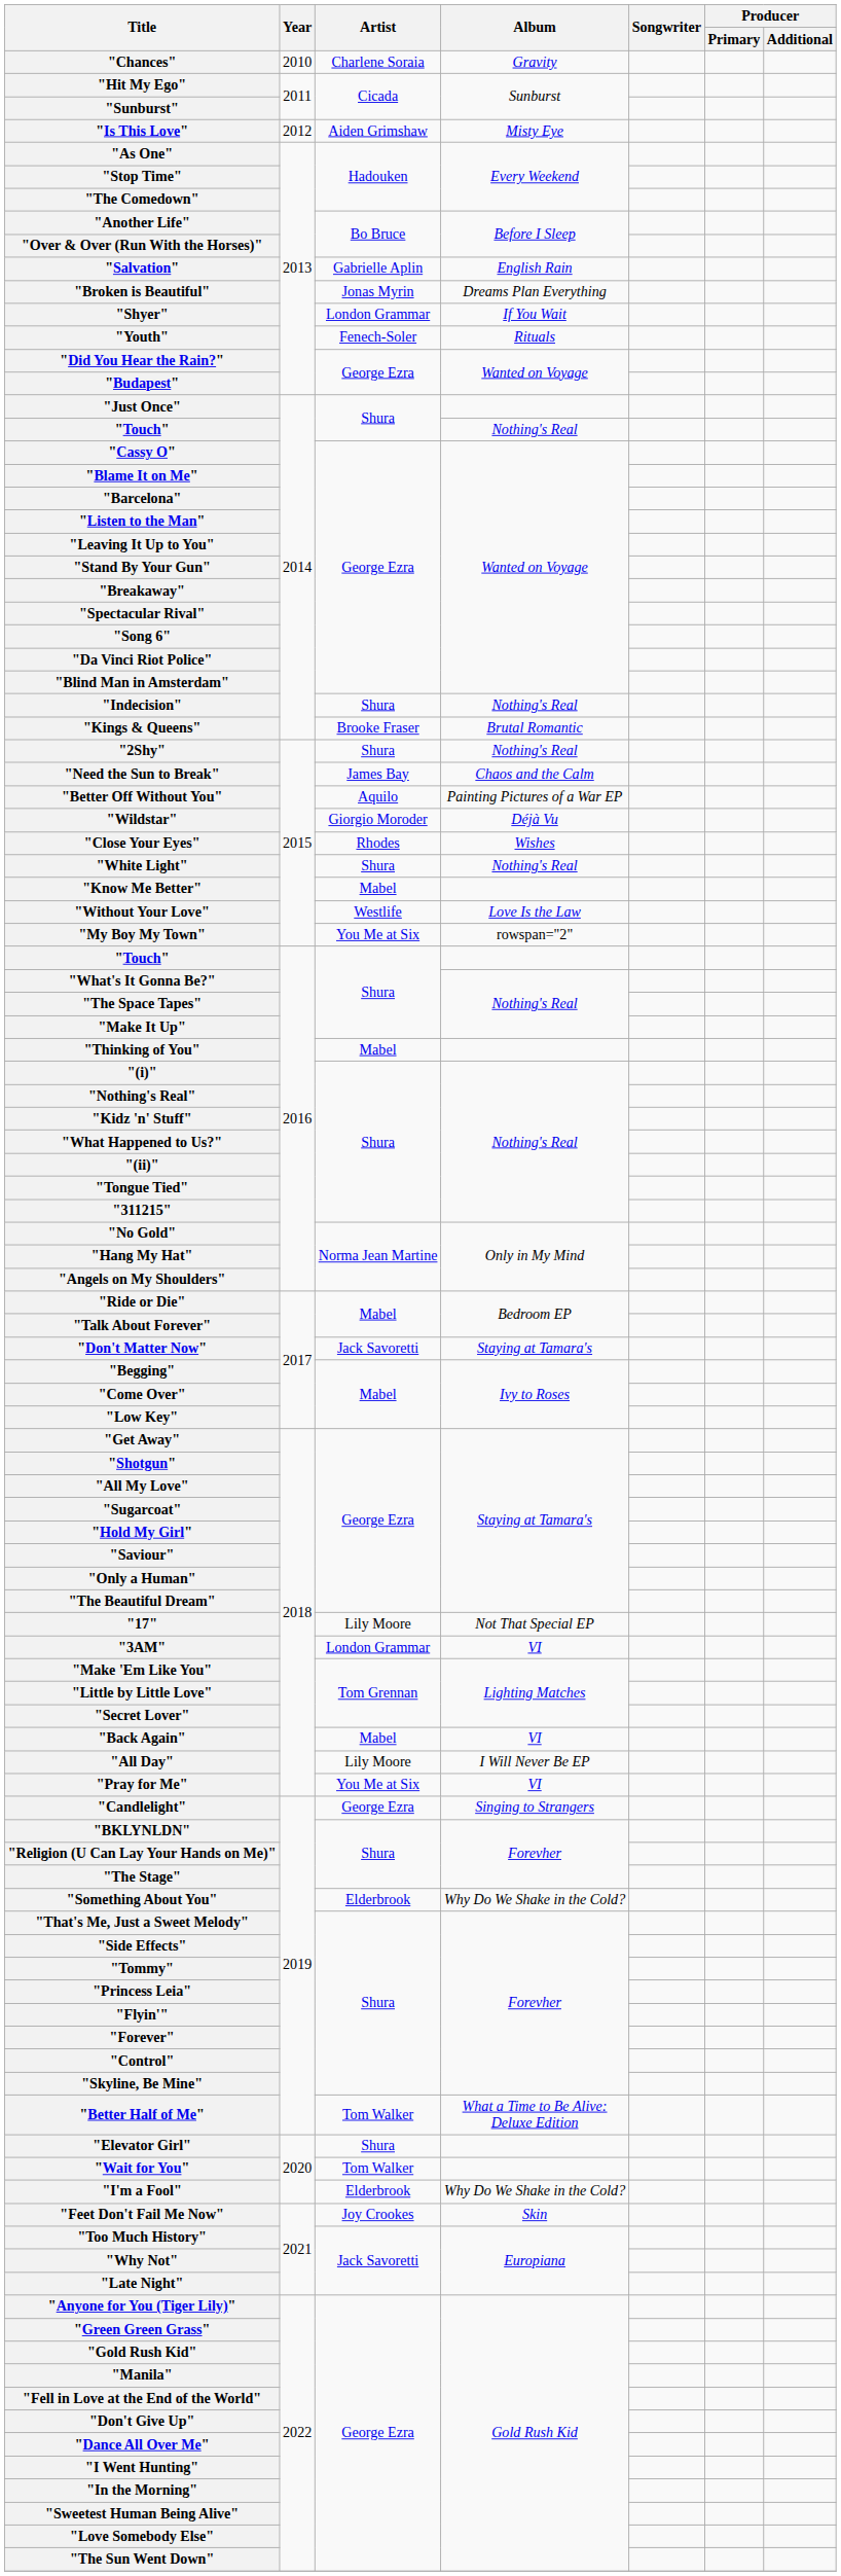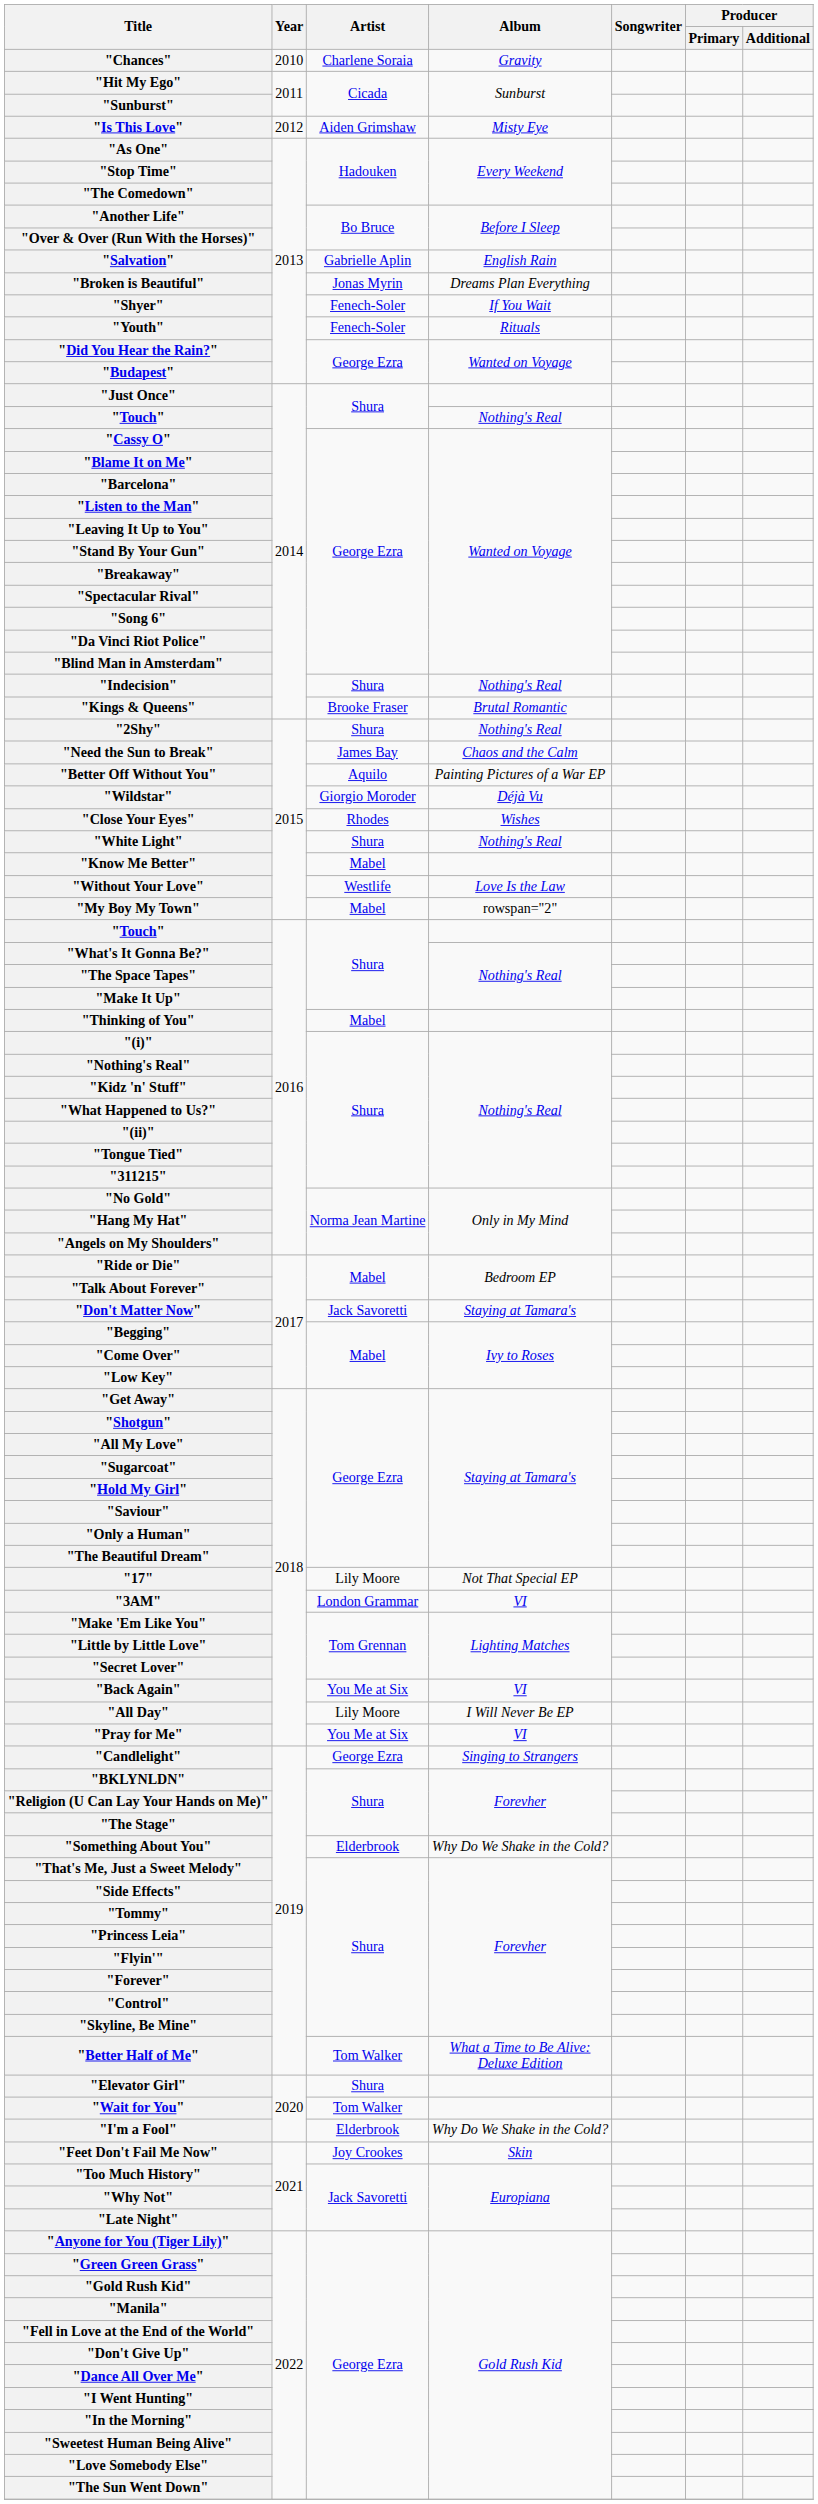"Shyer" | Artist: London Grammar -> Fenech-Soler
"My Boy My Town" | Artist: You Me at Six -> Mabel
"Back Again" | Artist: Mabel -> You Me at Six
